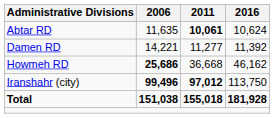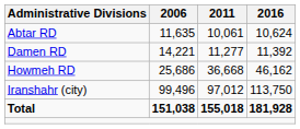Abtar RD | 2011: bold -> normal
Howmeh RD | 2006: bold -> normal
Iranshahr (city) | 2006: bold -> normal
Iranshahr (city) | 2011: bold -> normal
